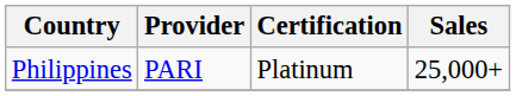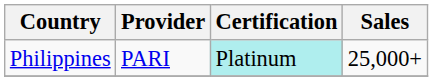Philippines | Certification: no background -> paleturquoise background
